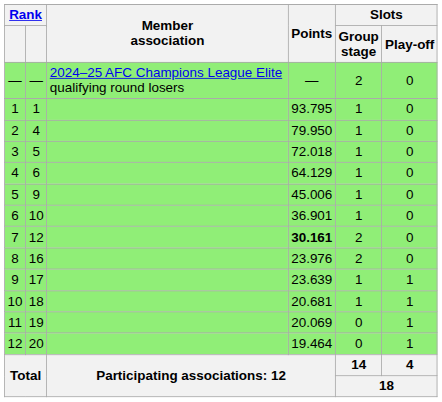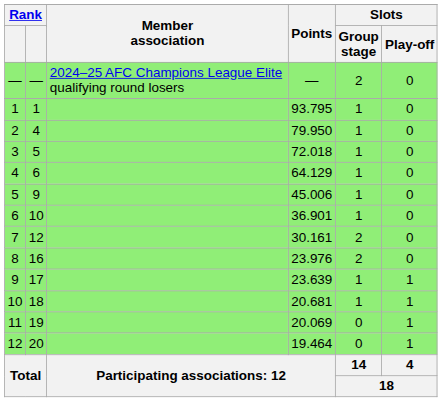7 | Points: bold -> normal
